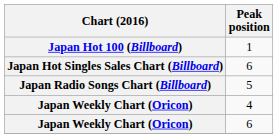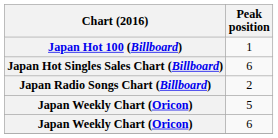row 4 | Peak position: 5 -> 2
row 5 | Peak position: 4 -> 5
